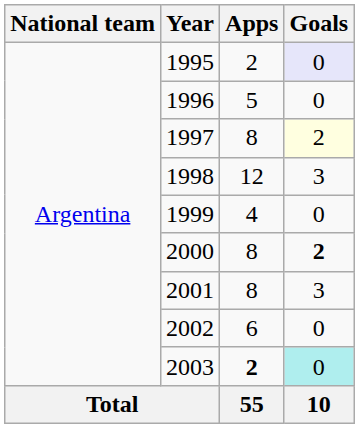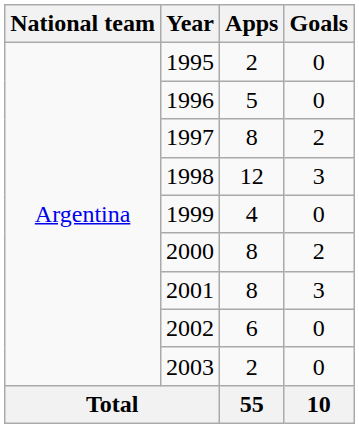1995 | Goals: lavender background -> no background
1997 | Goals: lightyellow background -> no background
2000 | Goals: bold -> normal
2003 | Apps: bold -> normal
2003 | Goals: paleturquoise background -> no background
